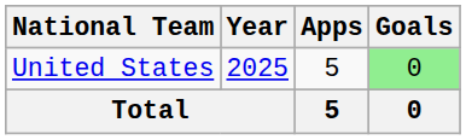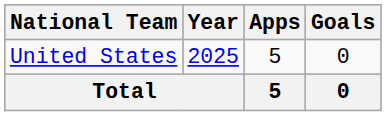United States | Goals: lightgreen background -> no background
